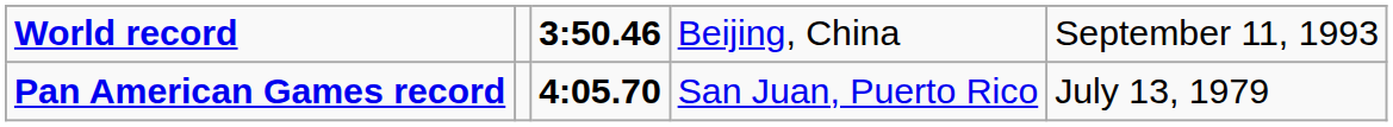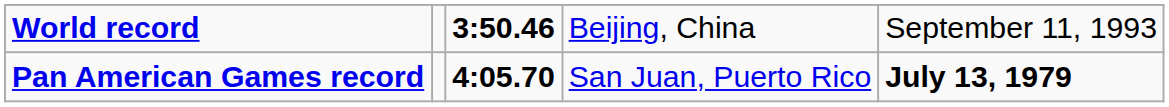Pan American Games record | column 5: normal -> bold
